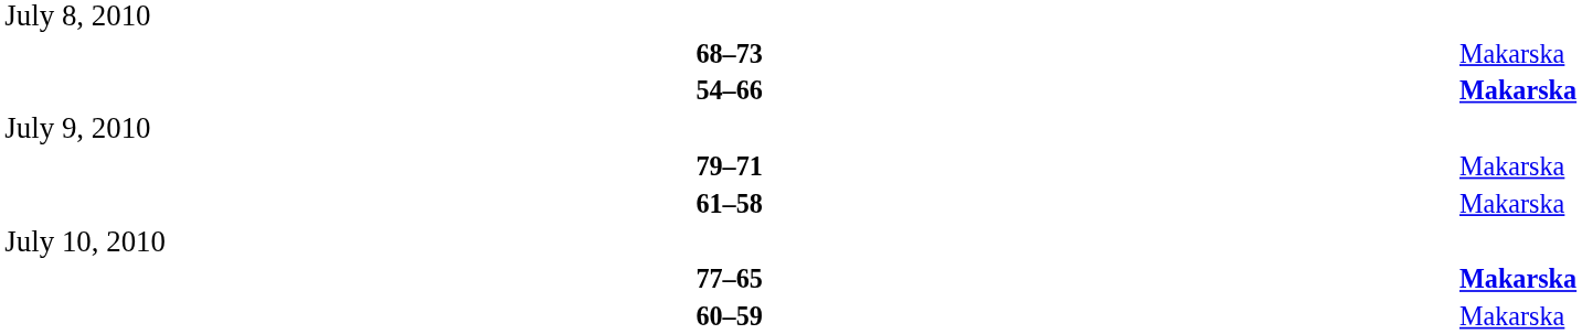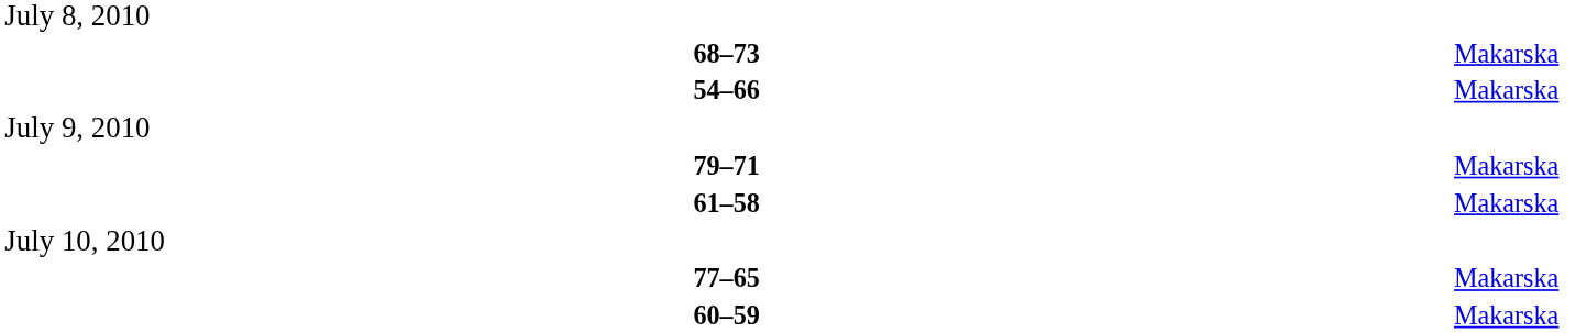54–66 | column 3: bold -> normal
77–65 | column 3: bold -> normal
